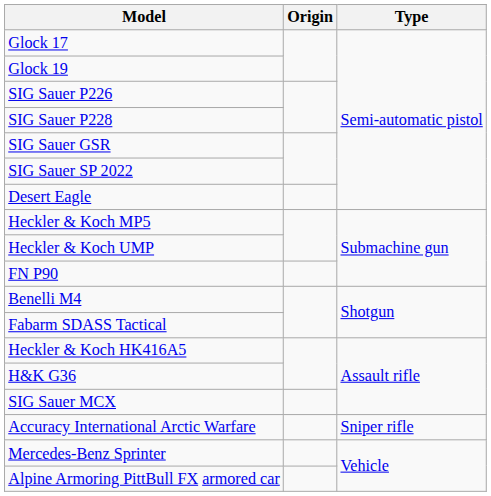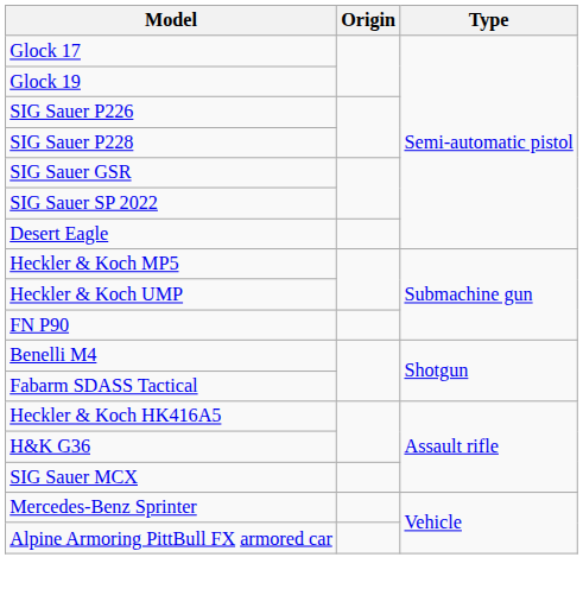- row: Accuracy International Arctic Warfare | Sniper rifle
